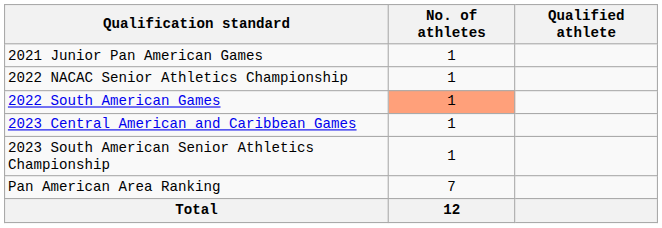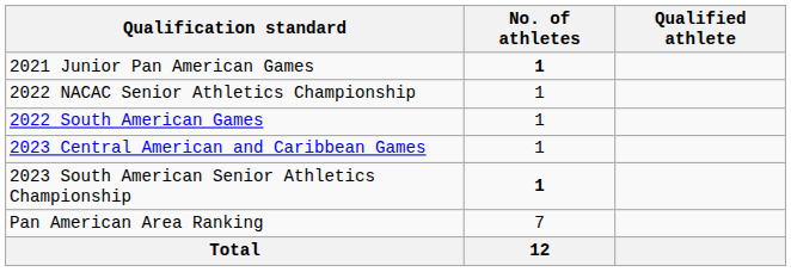2021 Junior Pan American Games | No. of athletes: normal -> bold
2022 South American Games | No. of athletes: lightsalmon background -> no background
2023 South American Senior Athletics Championship | No. of athletes: normal -> bold
